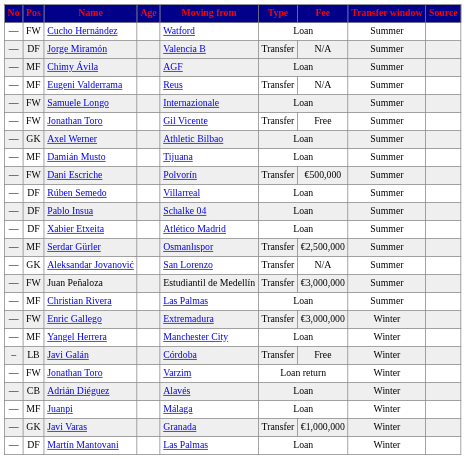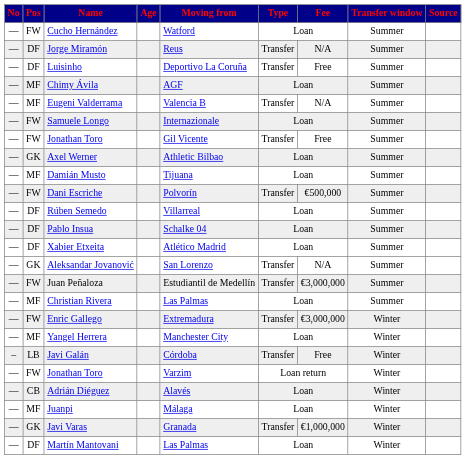Jorge Miramón | Moving from: Valencia B -> Reus
+ row: — | DF | Luisinho | Deportivo La Coruña | Transfer | Free | Summer
Eugeni Valderrama | Moving from: Reus -> Valencia B
- row: — | MF | Serdar Gürler | Osmanlıspor | Transfer | €2,500,000 | Summer
